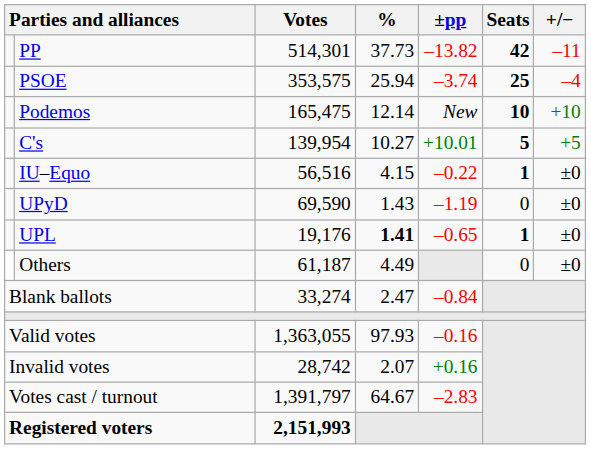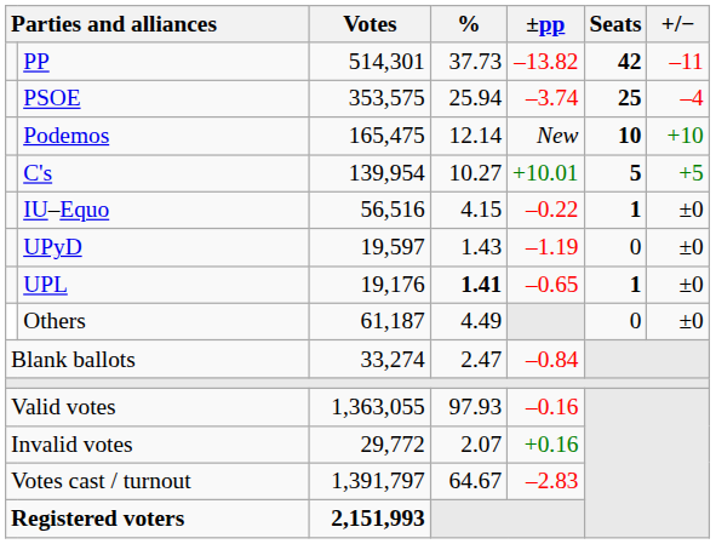UPyD | Votes: 69,590 -> 19,597
Invalid votes | Votes: 28,742 -> 29,772
